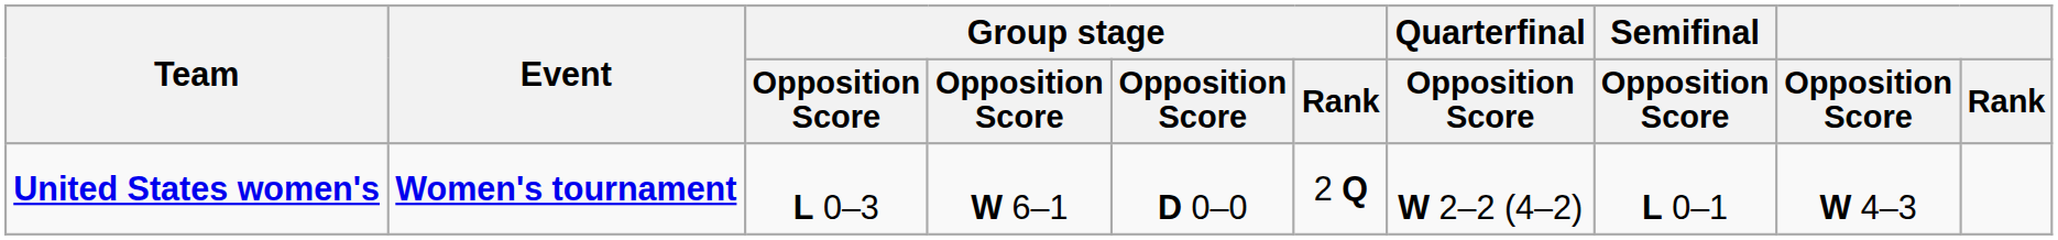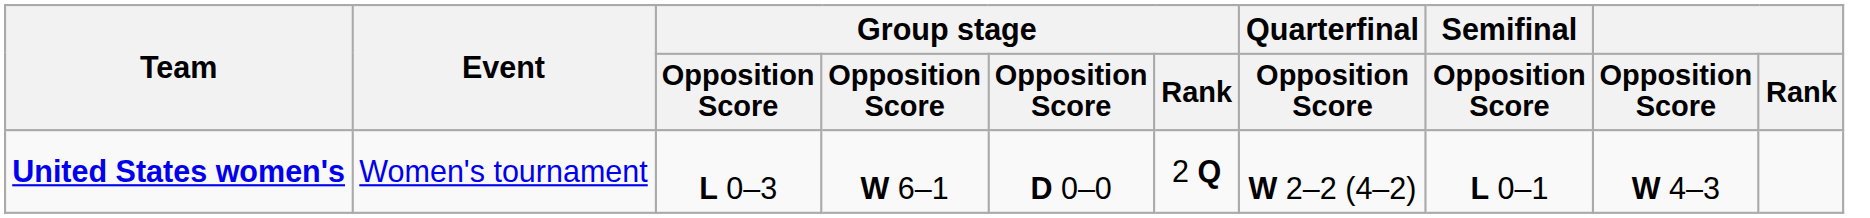United States women's | Event: bold -> normal
